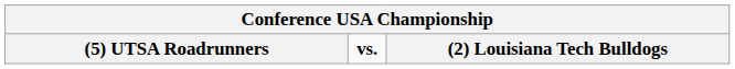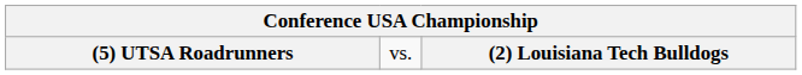(5) UTSA Roadrunners | column 2: bold -> normal
